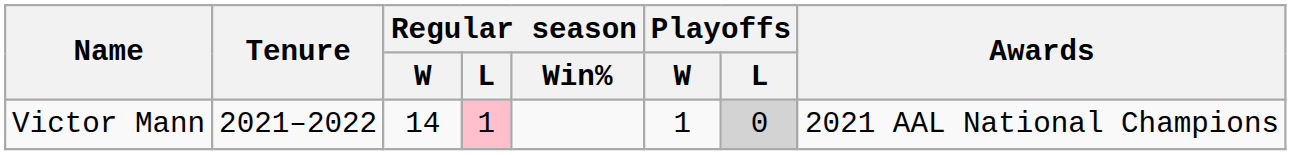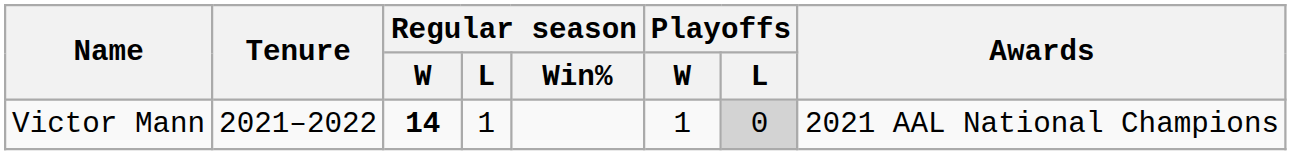Victor Mann | Regular season / W: normal -> bold
Victor Mann | Regular season / L: pink background -> no background
